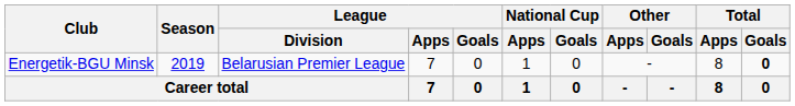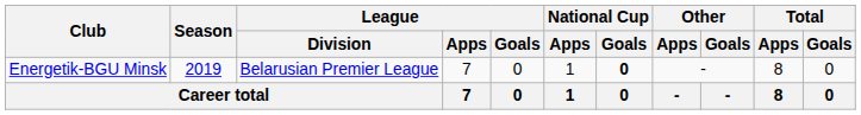Energetik-BGU Minsk | National Cup / Goals: normal -> bold
Energetik-BGU Minsk | Total / Goals: bold -> normal
